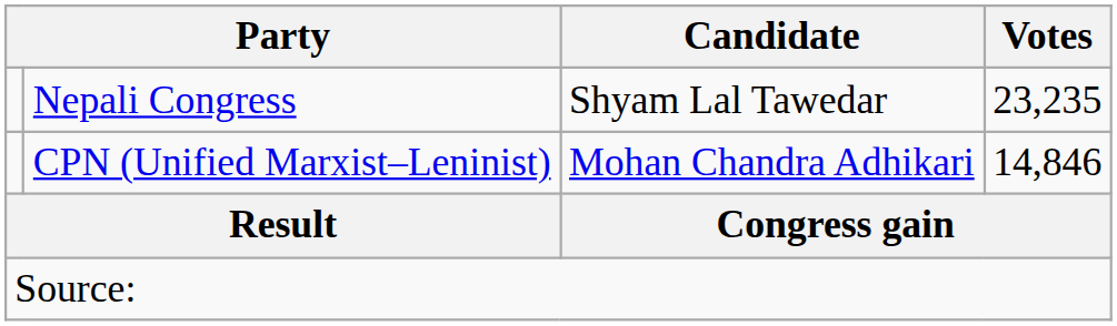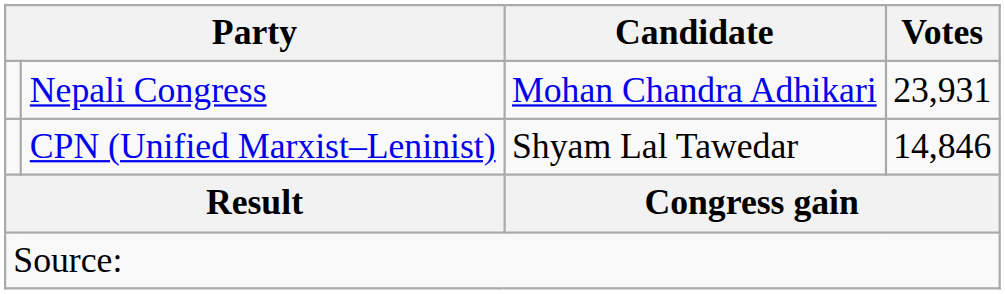Nepali Congress | Candidate: Shyam Lal Tawedar -> Mohan Chandra Adhikari
Nepali Congress | Votes: 23,235 -> 23,931
CPN (Unified Marxist–Leninist) | Candidate: Mohan Chandra Adhikari -> Shyam Lal Tawedar
